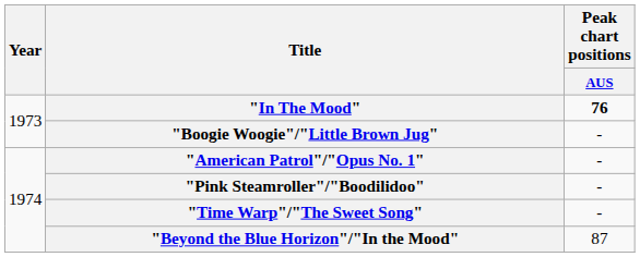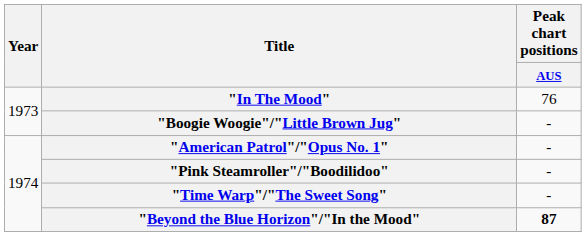"In The Mood" | Peak chart positions / AUS: bold -> normal
"Beyond the Blue Horizon"/"In the Mood" | Peak chart positions / AUS: normal -> bold
